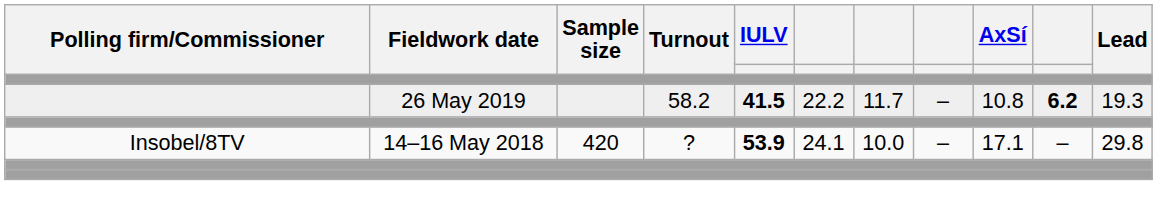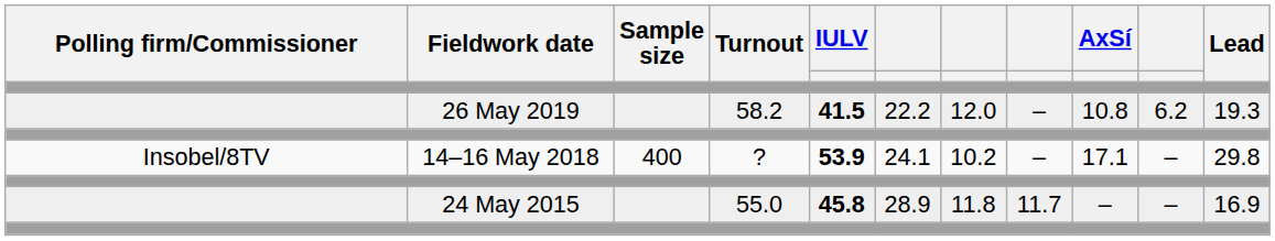26 May 2019 | column 7: 11.7 -> 12.0
26 May 2019 | column 10: bold -> normal
14–16 May 2018 | Sample size: 420 -> 400
14–16 May 2018 | column 7: 10.0 -> 10.2
+ row: 24 May 2015 | 55.0 | 45.8 | 28.9 | 11.8 | 11.7 | – | – | 16.9
